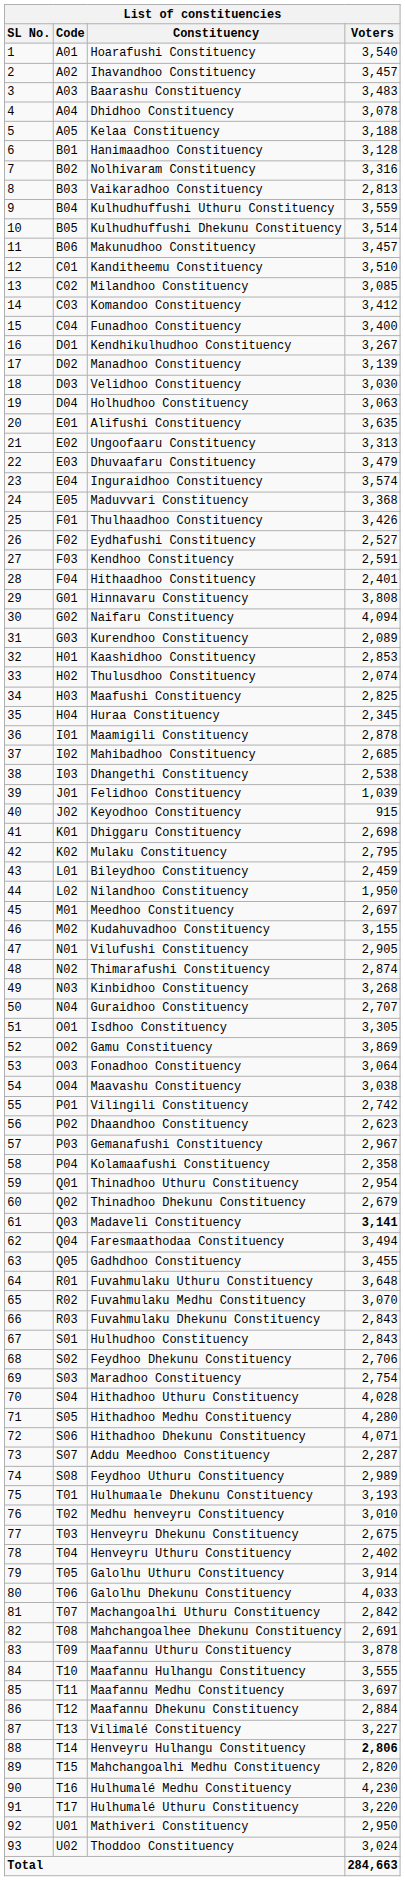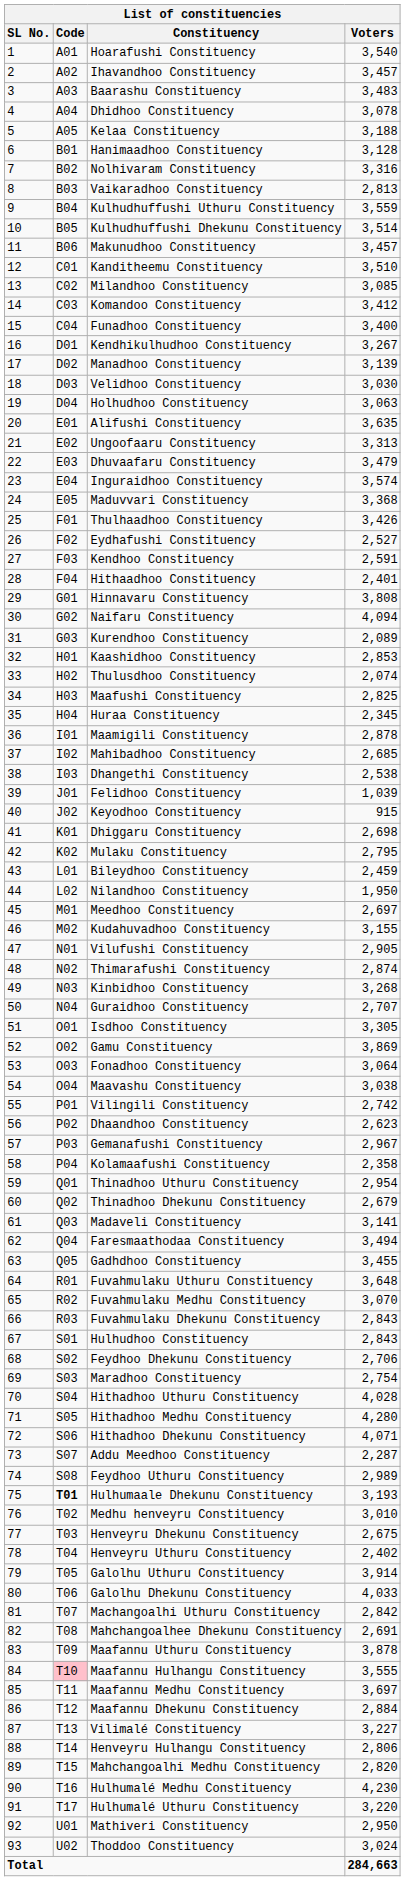Madaveli Constituency | Voters: bold -> normal
Hulhumaale Dhekunu Constituency | Code: normal -> bold
Maafannu Hulhangu Constituency | Code: no background -> pink background
Henveyru Hulhangu Constituency | Voters: bold -> normal
